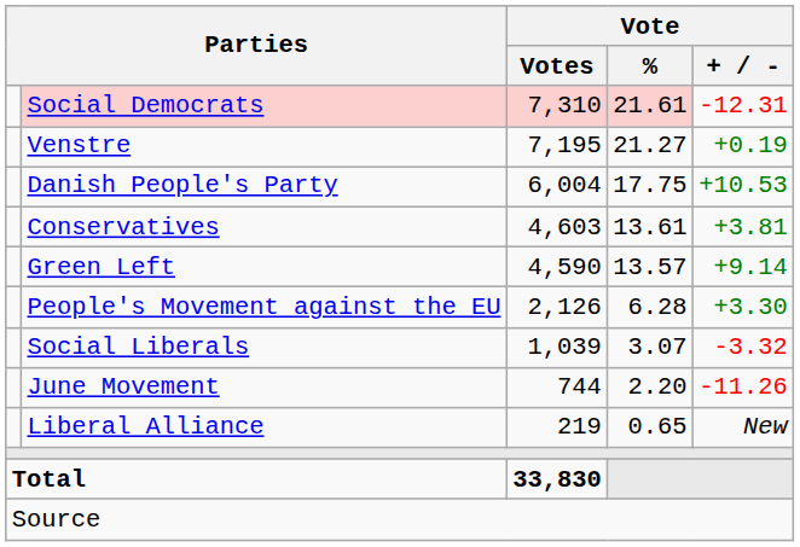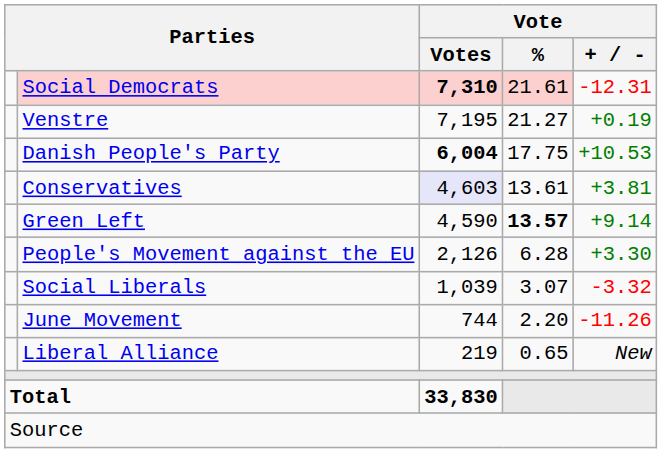Social Democrats | Vote / Votes: normal -> bold
Danish People's Party | Vote / Votes: normal -> bold
Conservatives | Vote / Votes: no background -> lavender background
Green Left | Vote / %: normal -> bold
